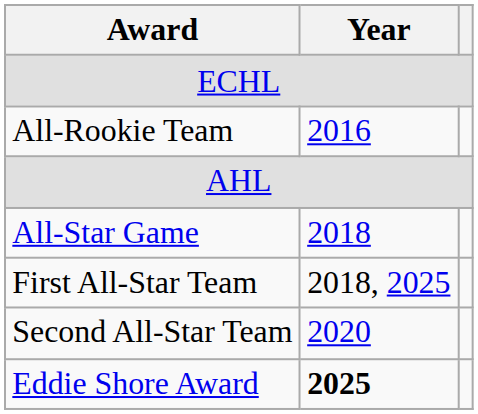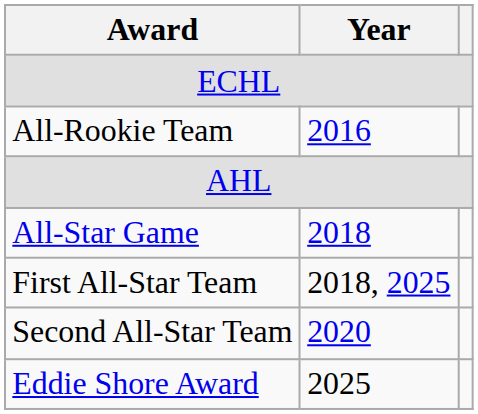Eddie Shore Award | Year: bold -> normal
